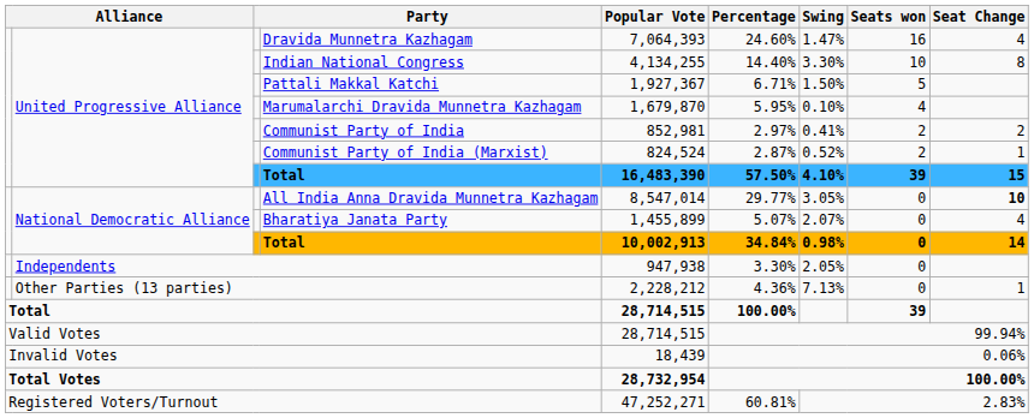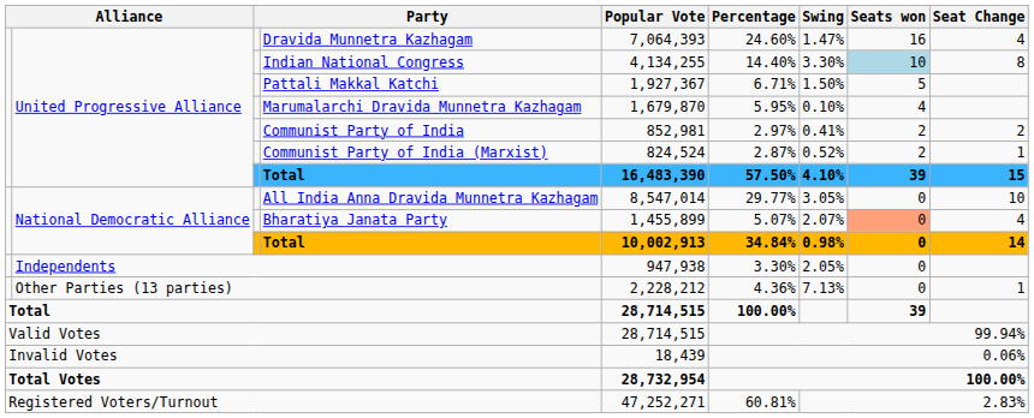Indian National Congress | Seats won: no background -> lightblue background
All India Anna Dravida Munnetra Kazhagam | Seat Change: bold -> normal
Bharatiya Janata Party | Seats won: no background -> lightsalmon background
